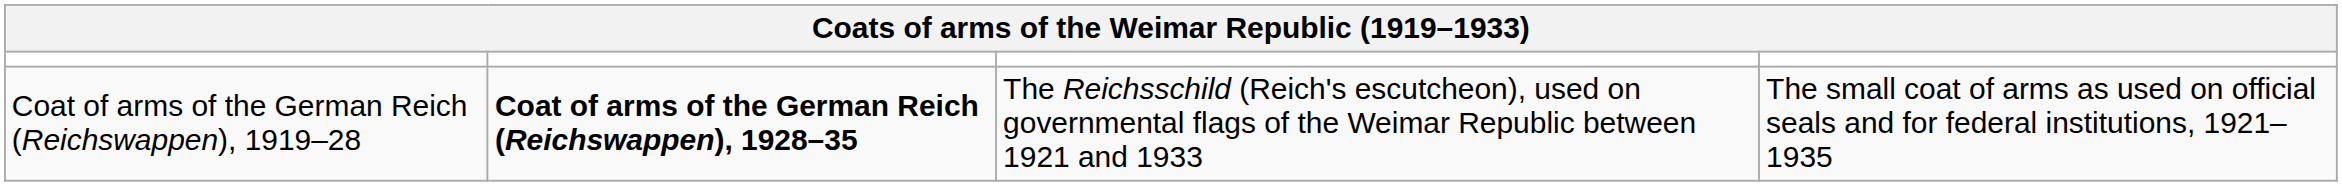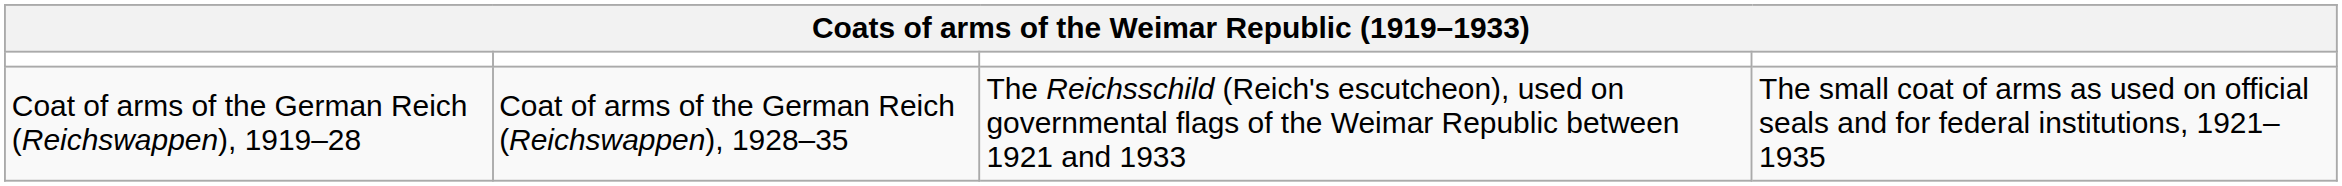Coat of arms of the German Reich (Reichswappen), 1919–28 | column 2: bold -> normal
